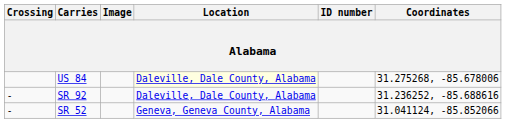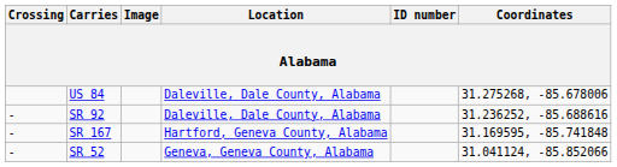US 84 | Location: lightyellow background -> no background
+ row: - | SR 167 | Hartford, Geneva County, Alabama | 31.169595, -85.741848
